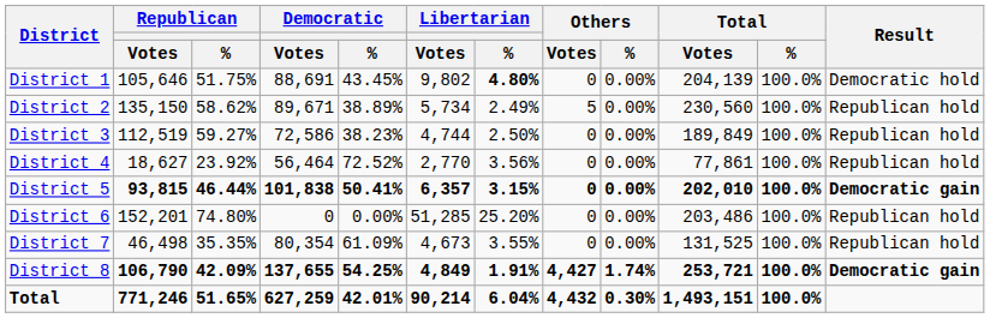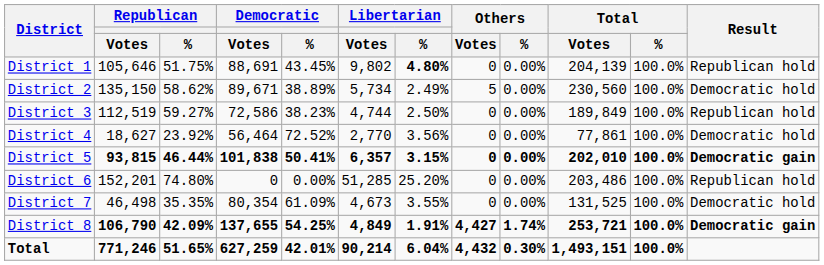District 1 | Result: Democratic hold -> Republican hold
District 2 | Result: Republican hold -> Democratic hold
District 4 | Result: Republican hold -> Democratic hold
District 7 | Result: Republican hold -> Democratic hold
